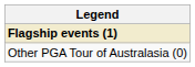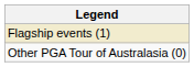row 2 | column 1: bold -> normal
